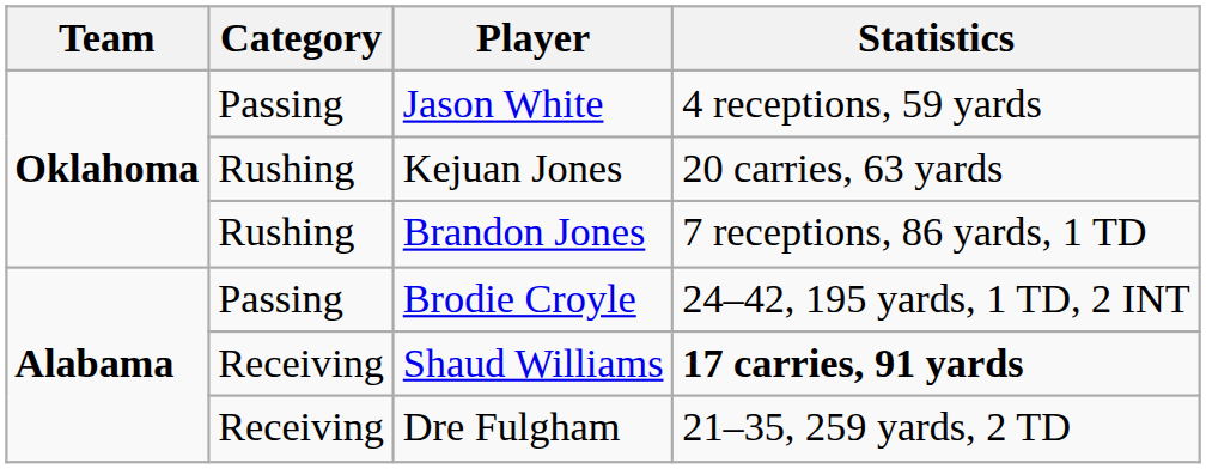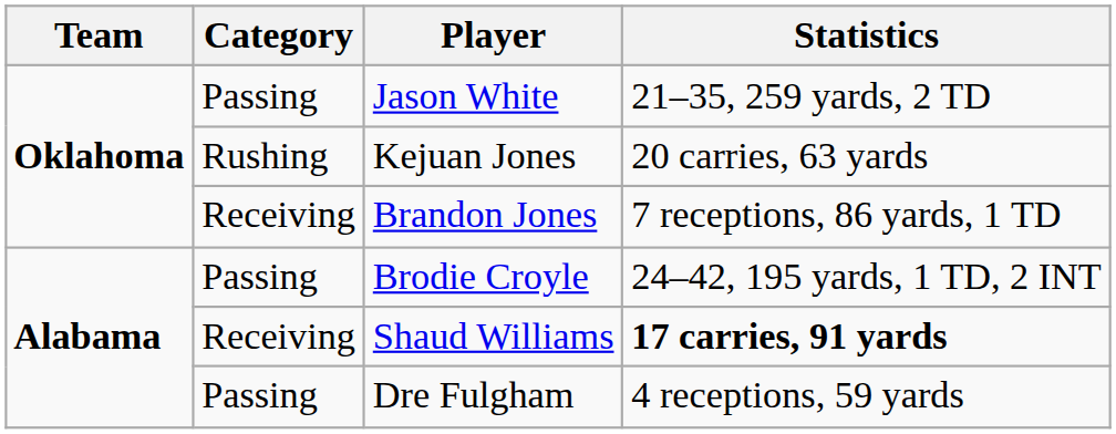Jason White | Statistics: 4 receptions, 59 yards -> 21–35, 259 yards, 2 TD
Brandon Jones | Category: Rushing -> Receiving
Dre Fulgham | Category: Receiving -> Passing
Dre Fulgham | Statistics: 21–35, 259 yards, 2 TD -> 4 receptions, 59 yards
